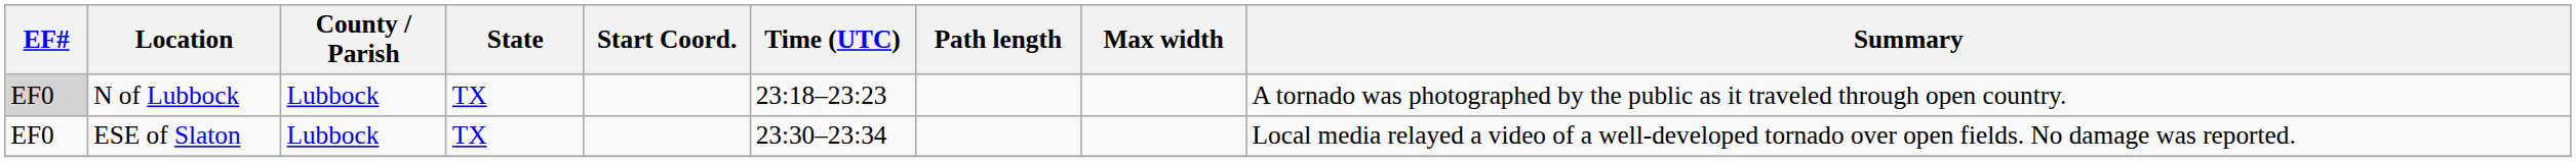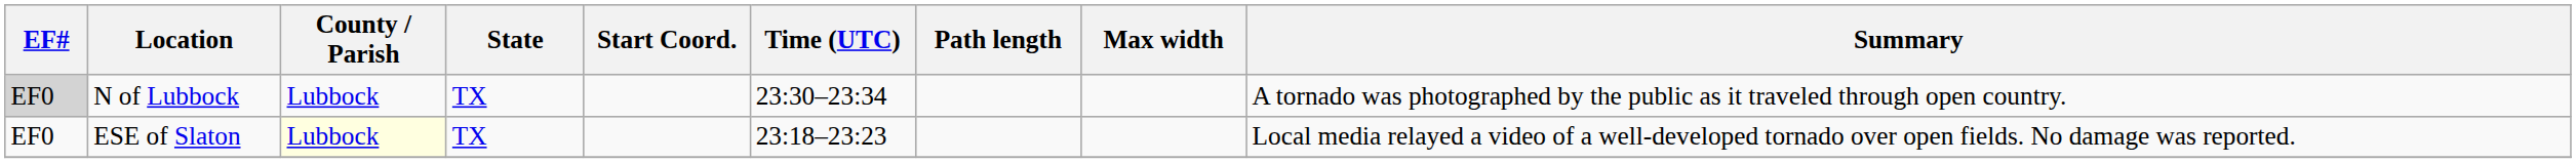N of Lubbock | Time (UTC): 23:18–23:23 -> 23:30–23:34
ESE of Slaton | County / Parish: no background -> lightyellow background
ESE of Slaton | Time (UTC): 23:30–23:34 -> 23:18–23:23
